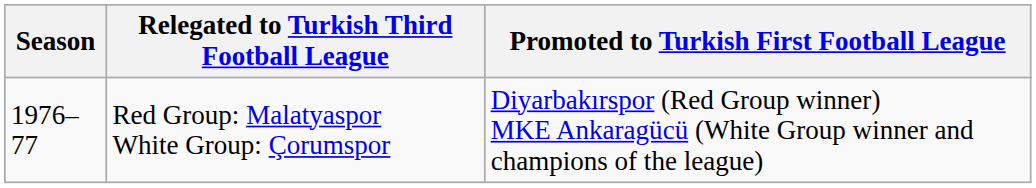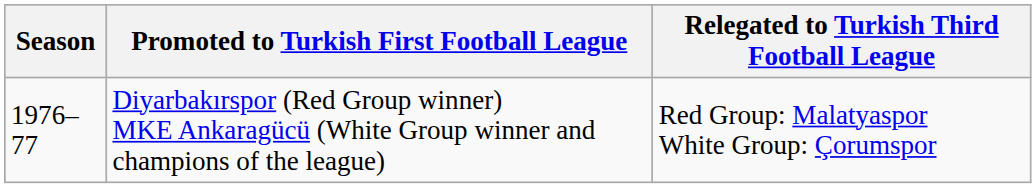columns swapped: Promoted to Turkish First Football League <-> Relegated to Turkish Third Football League
